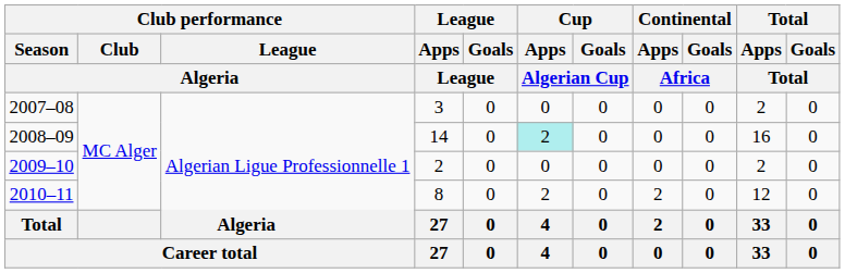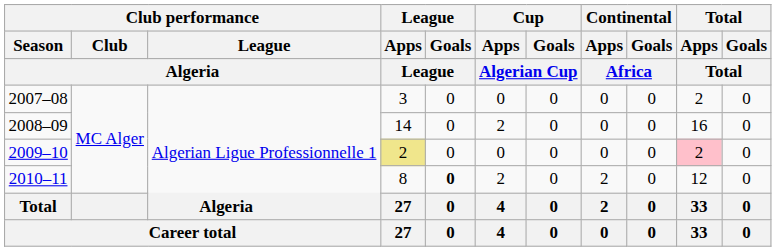2008–09 | Cup / Apps / Algerian Cup: paleturquoise background -> no background
2009–10 | League / Apps / League: no background -> khaki background
2009–10 | Total / Apps / Total: no background -> pink background
2010–11 | League / Goals / League: normal -> bold
